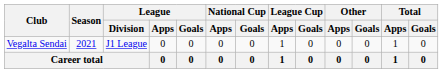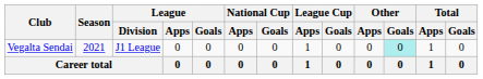Vegalta Sendai | Other / Goals: no background -> paleturquoise background
